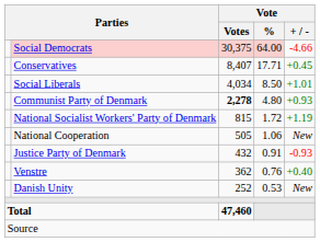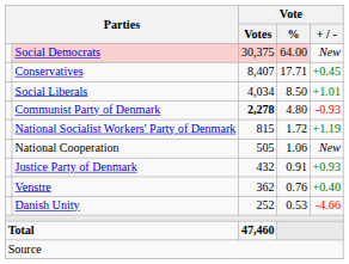Social Democrats | Vote / + / -: -4.66 -> New
Communist Party of Denmark | Vote / + / -: +0.93 -> -0.93
Justice Party of Denmark | Vote / + / -: -0.93 -> +0.93
Danish Unity | Vote / + / -: New -> -4.66
